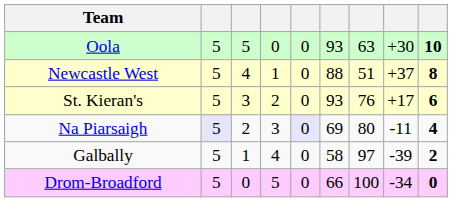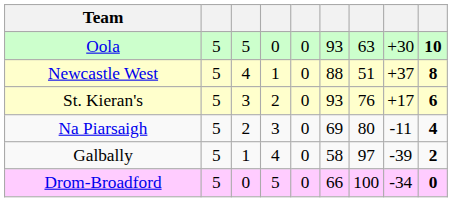Na Piarsaigh | column 2: lavender background -> no background
Na Piarsaigh | column 5: lavender background -> no background
